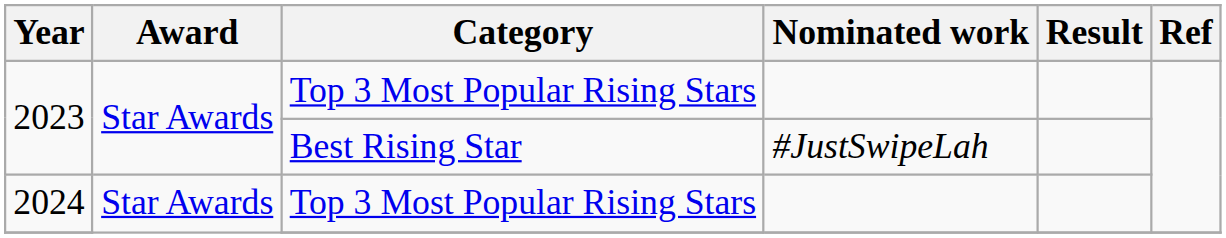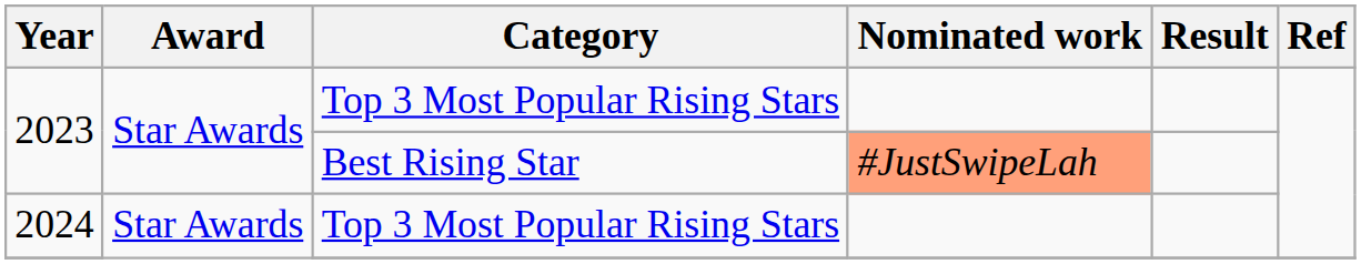2023 / Best Rising Star | Nominated work: no background -> lightsalmon background
